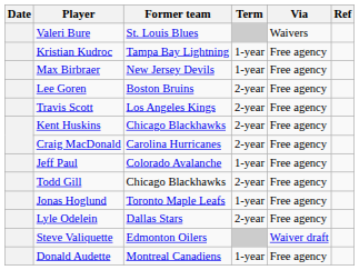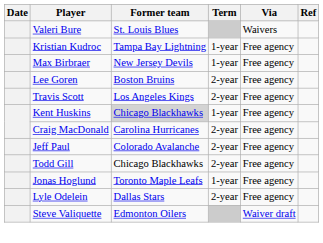Kent Huskins | Former team: no background -> lightgrey background
Kent Huskins | Term: 2-year -> 1-year
Jeff Paul | Term: 1-year -> 2-year
- row: Donald Audette | Montreal Canadiens | 1-year | Free agency
